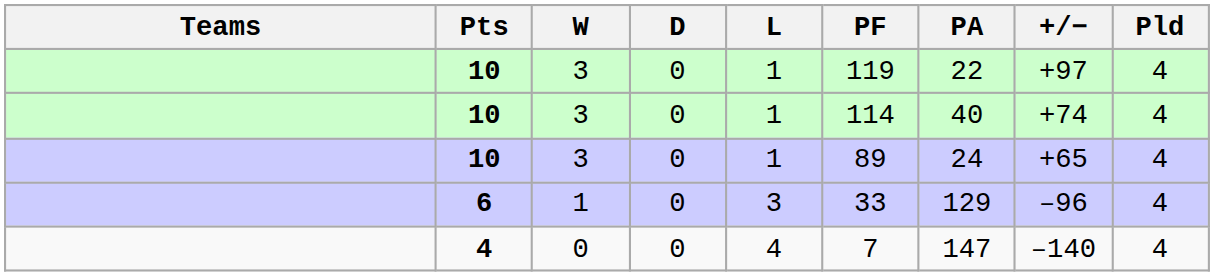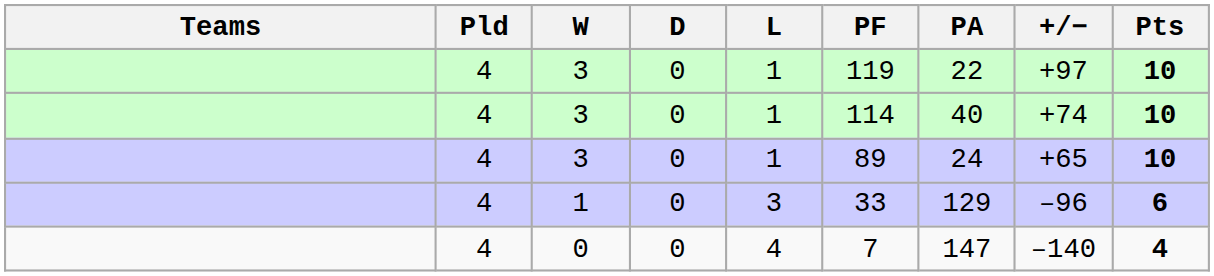columns swapped: Pld <-> Pts
